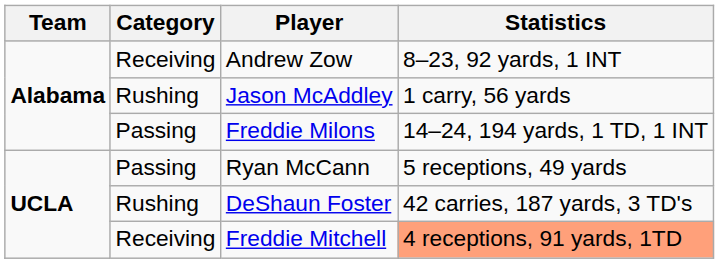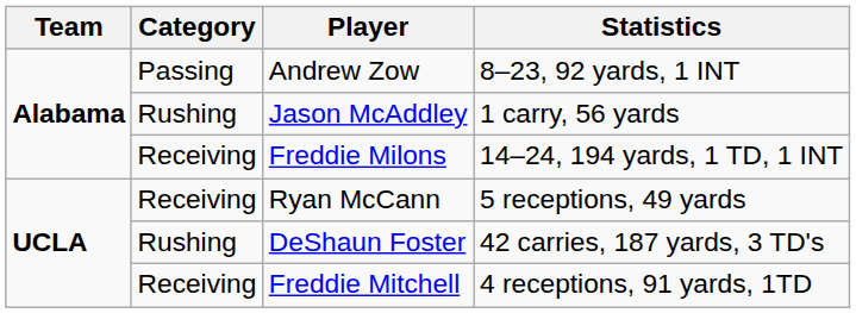Andrew Zow | Category: Receiving -> Passing
Freddie Milons | Category: Passing -> Receiving
Ryan McCann | Category: Passing -> Receiving
Freddie Mitchell | Statistics: lightsalmon background -> no background
